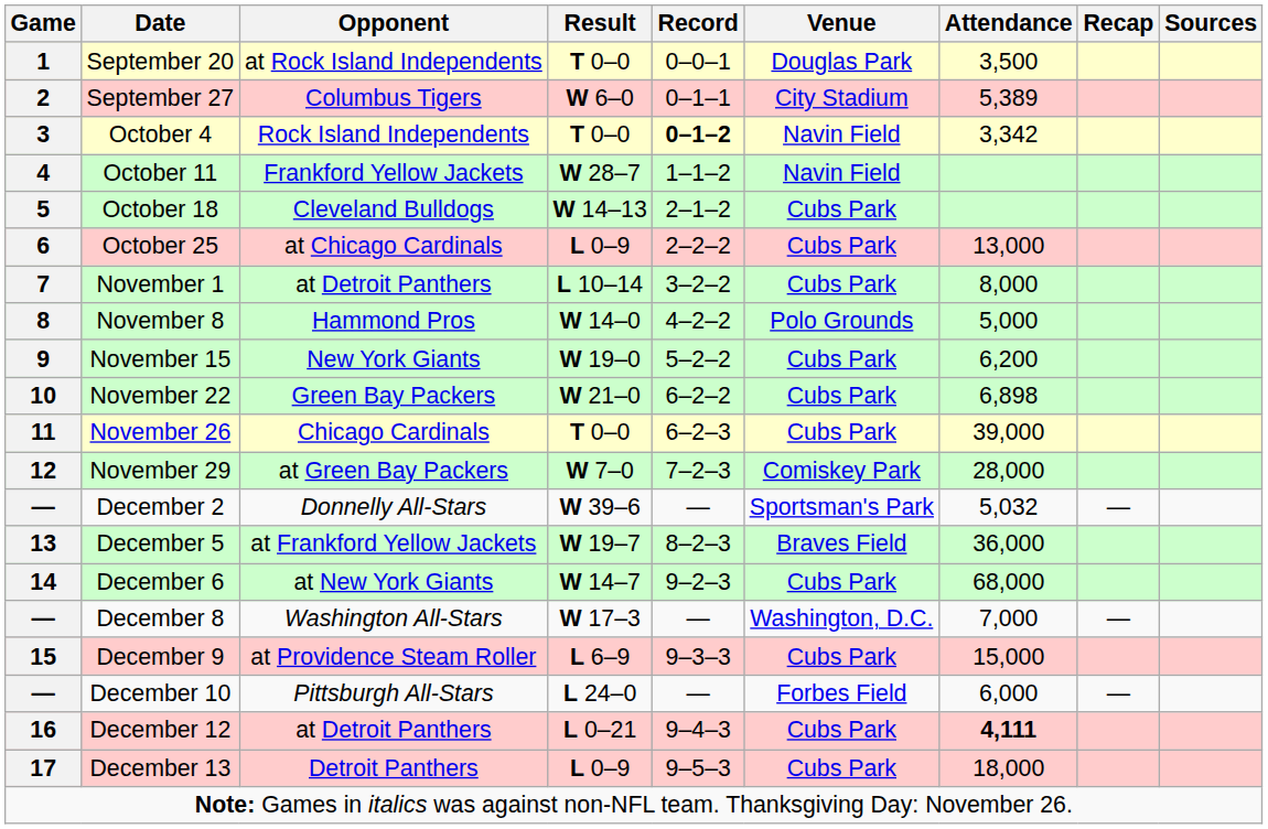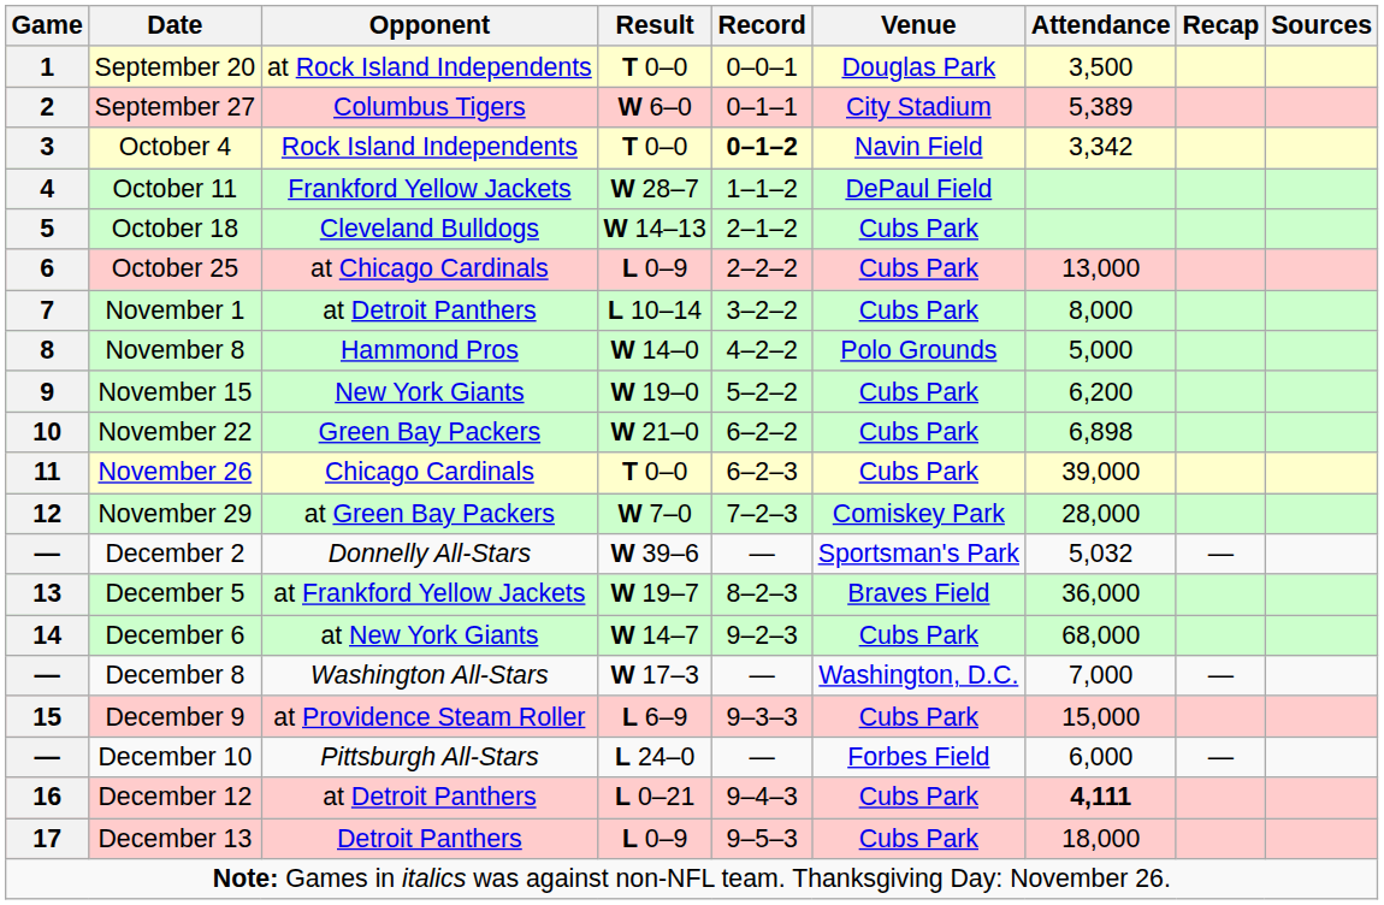4 | Venue: Navin Field -> DePaul Field
